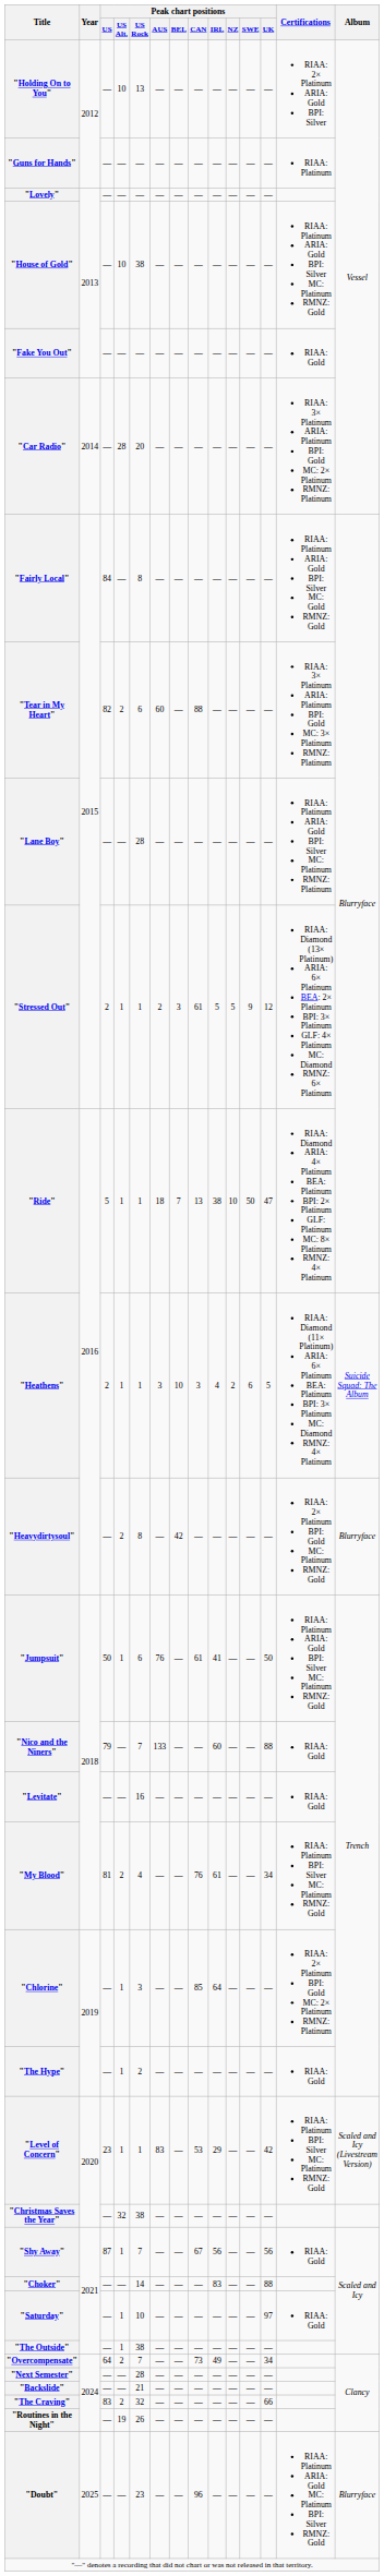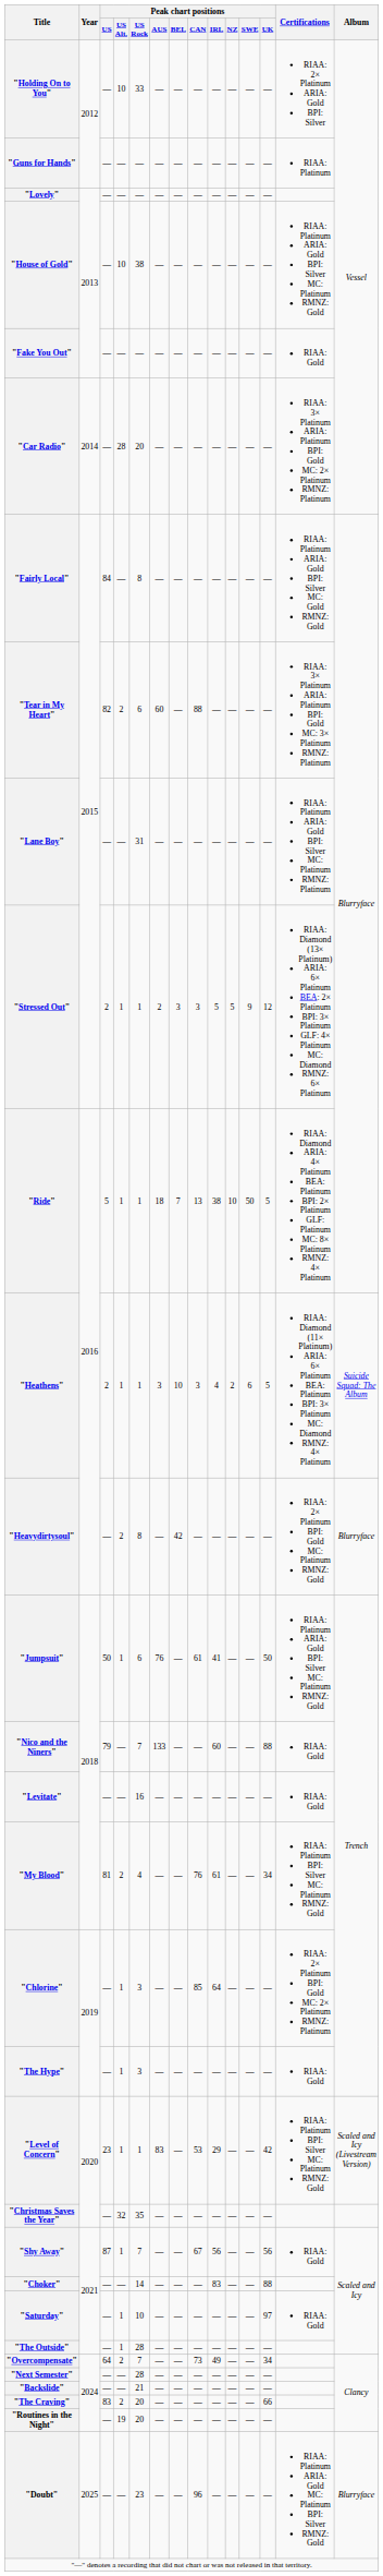"Holding On to You" | Peak chart positions / US Rock: 13 -> 33
"Lane Boy" | Peak chart positions / US Rock: 28 -> 31
"Stressed Out" | Peak chart positions / CAN: 61 -> 3
"Ride" | Peak chart positions / UK: 47 -> 5
"The Hype" | Peak chart positions / US Rock: 2 -> 3
"Christmas Saves the Year" | Peak chart positions / US Rock: 38 -> 35
"The Outside" | Peak chart positions / US Rock: 38 -> 28
"The Craving" | Peak chart positions / US Rock: 32 -> 20
"Routines in the Night" | Peak chart positions / US Rock: 26 -> 20
